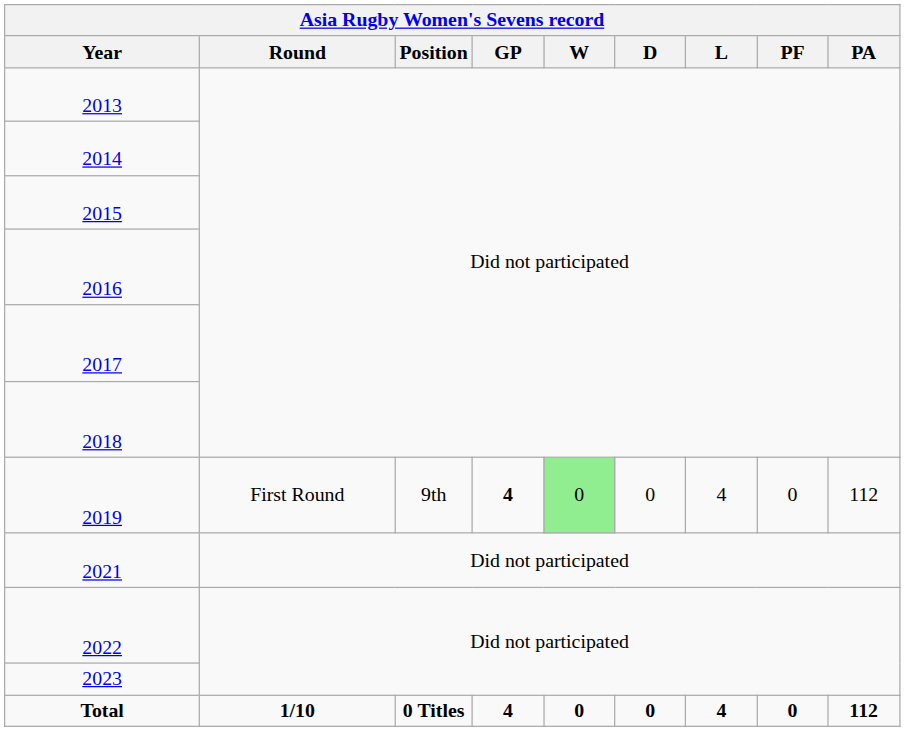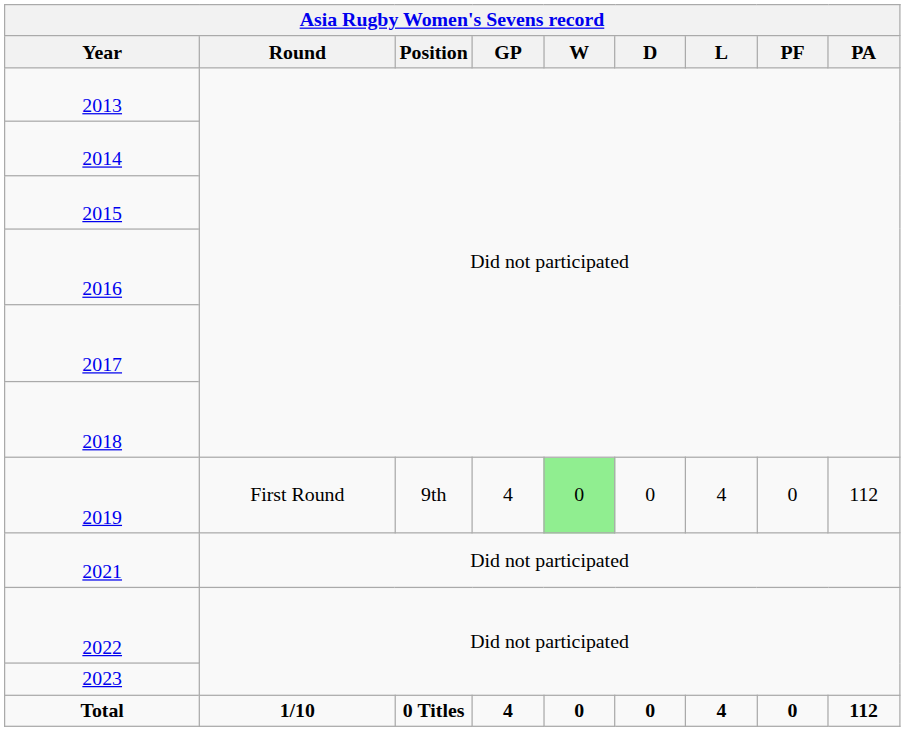2019 | Asia Rugby Women's Sevens record / GP: bold -> normal
